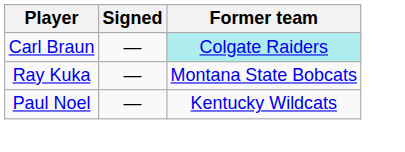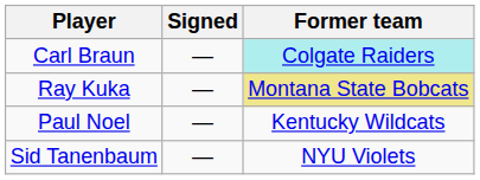Ray Kuka | Former team: no background -> khaki background
+ row: Sid Tanenbaum | — | NYU Violets
